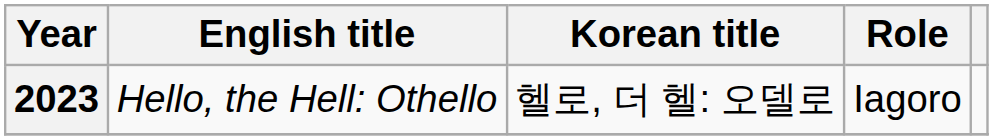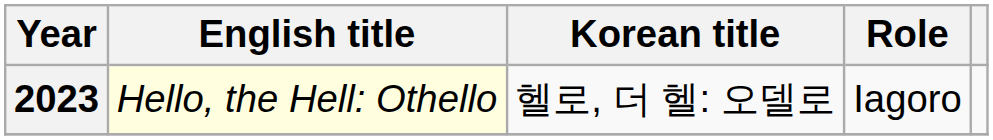2023 | English title: no background -> lightyellow background
